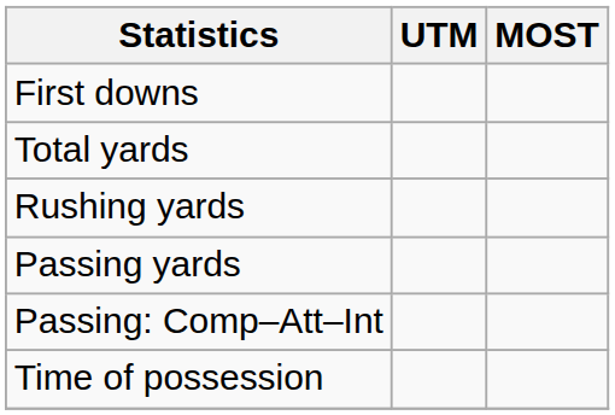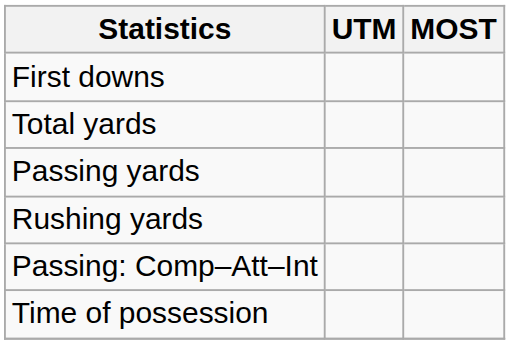rows swapped: Rushing yards <-> Passing yards
